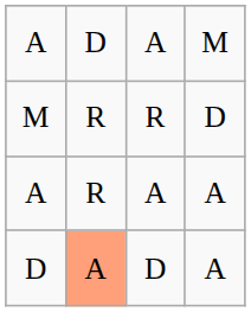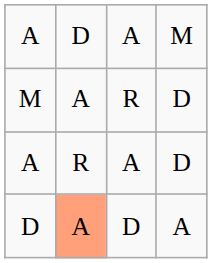row 2 | column 2: R -> A
row 3 | column 4: A -> D
